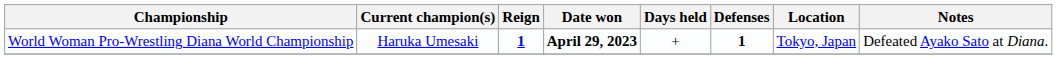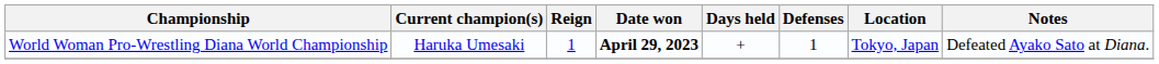World Woman Pro-Wrestling Diana World Championship | Reign: bold -> normal
World Woman Pro-Wrestling Diana World Championship | Defenses: bold -> normal
